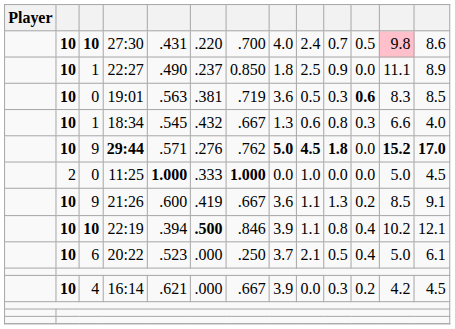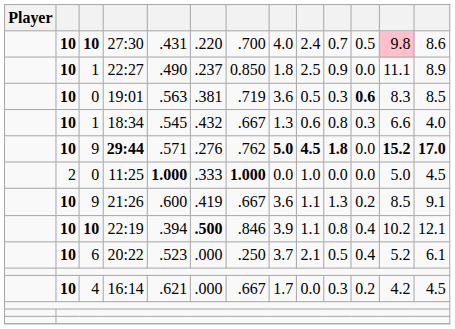20:22 | column 12: 5.0 -> 5.2
16:14 | column 8: 3.9 -> 1.7
